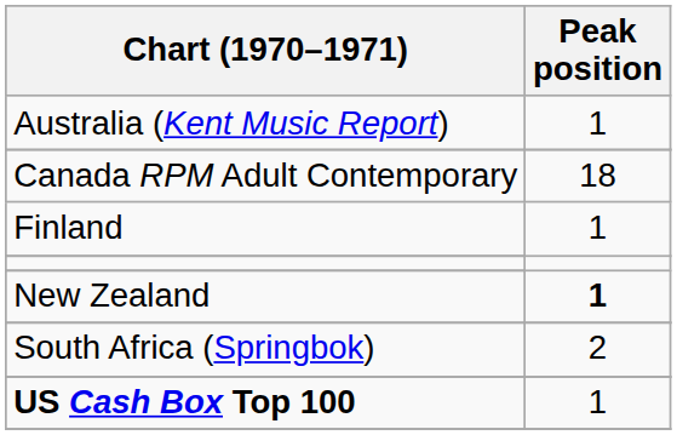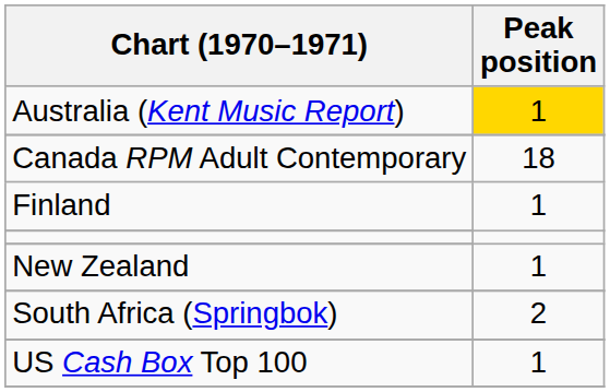row 2 | Peak position: no background -> gold background
row 6 | Peak position: bold -> normal
row 8 | Chart (1970–1971): bold -> normal
